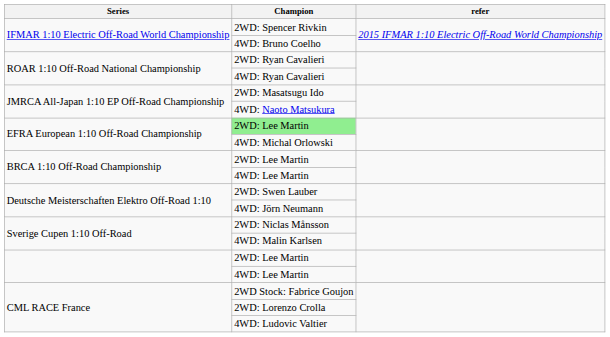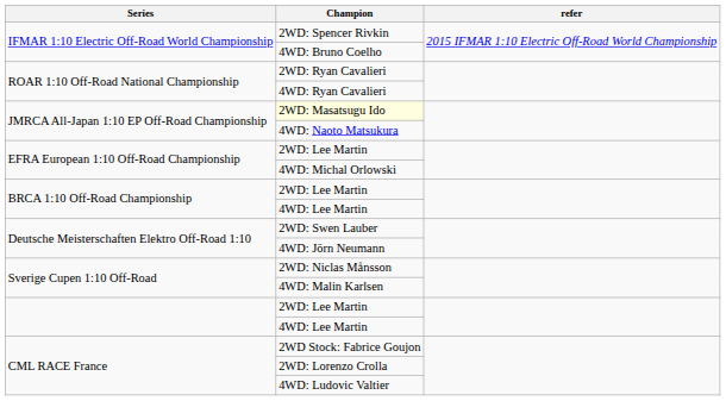2WD: Masatsugu Ido | Champion: no background -> lightyellow background
EFRA European 1:10 Off-Road Championship / 2WD: Lee Martin | Champion: lightgreen background -> no background
